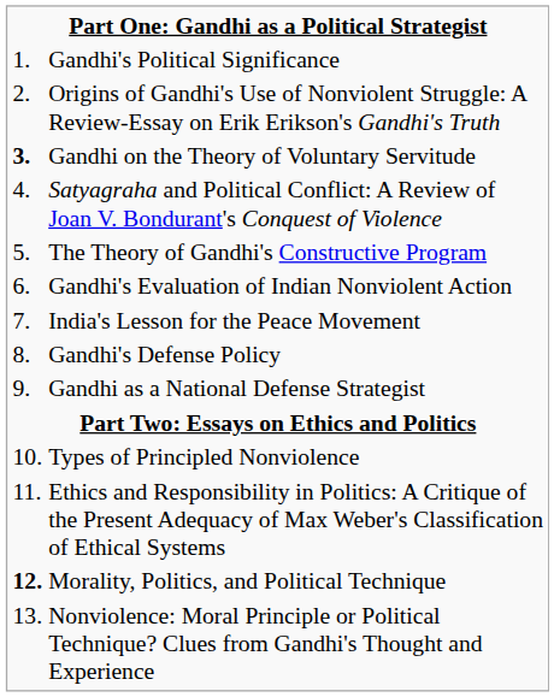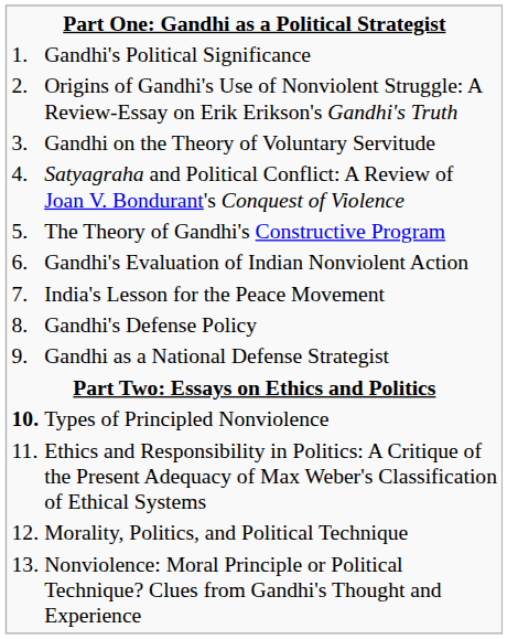Gandhi on the Theory of Voluntary Servitude | column 1: bold -> normal
Types of Principled Nonviolence | column 1: normal -> bold
Morality, Politics, and Political Technique | column 1: bold -> normal
